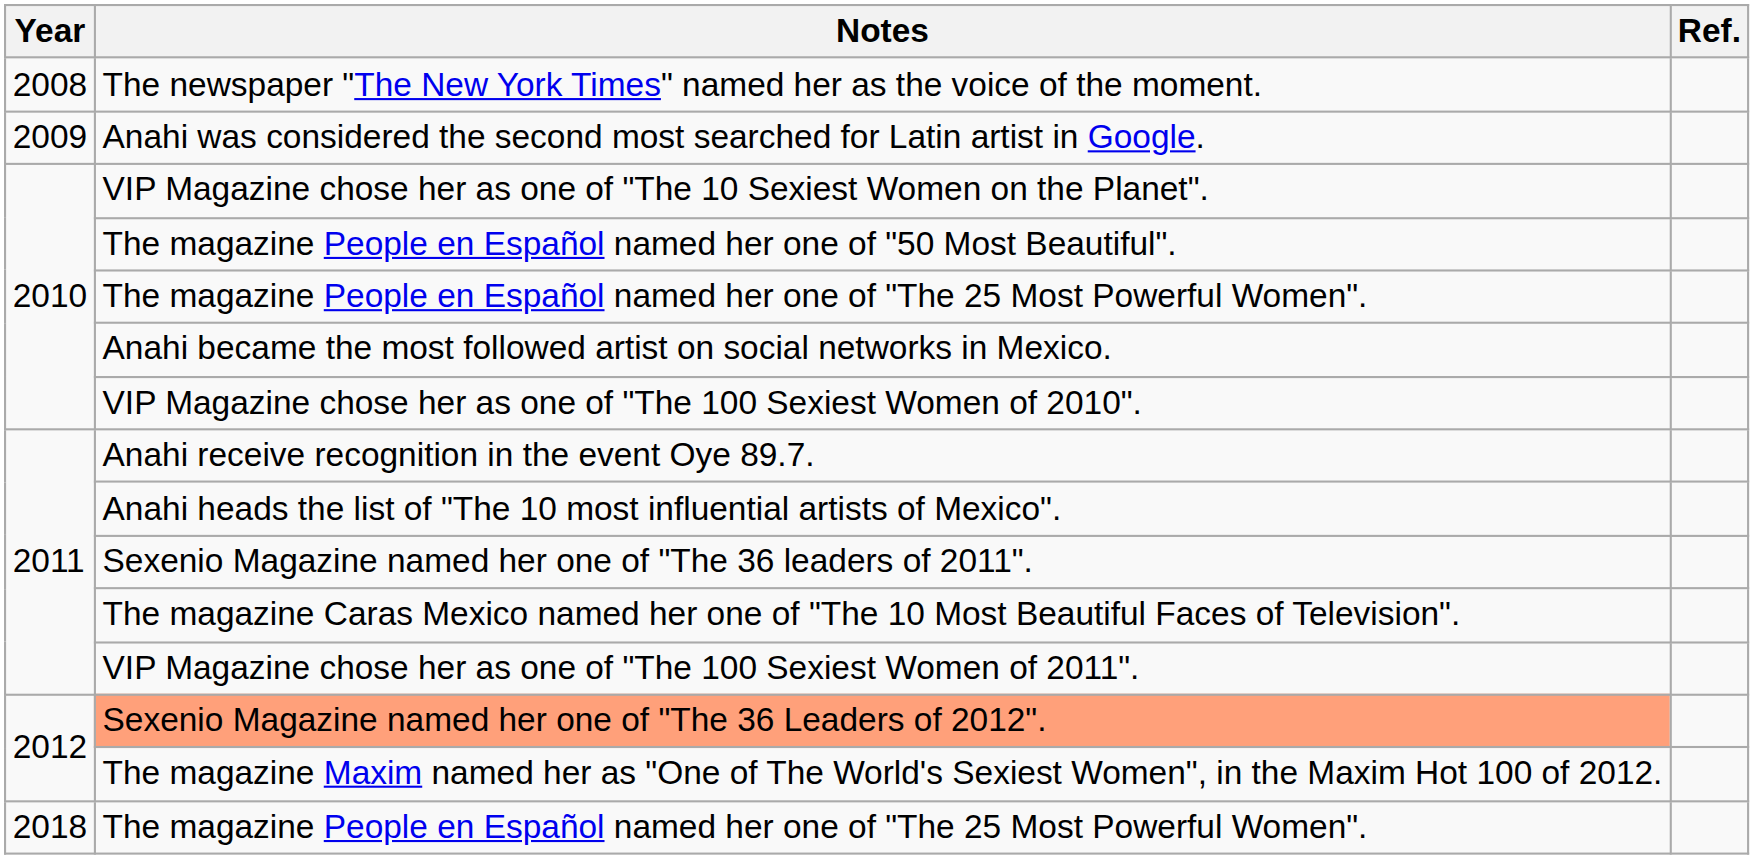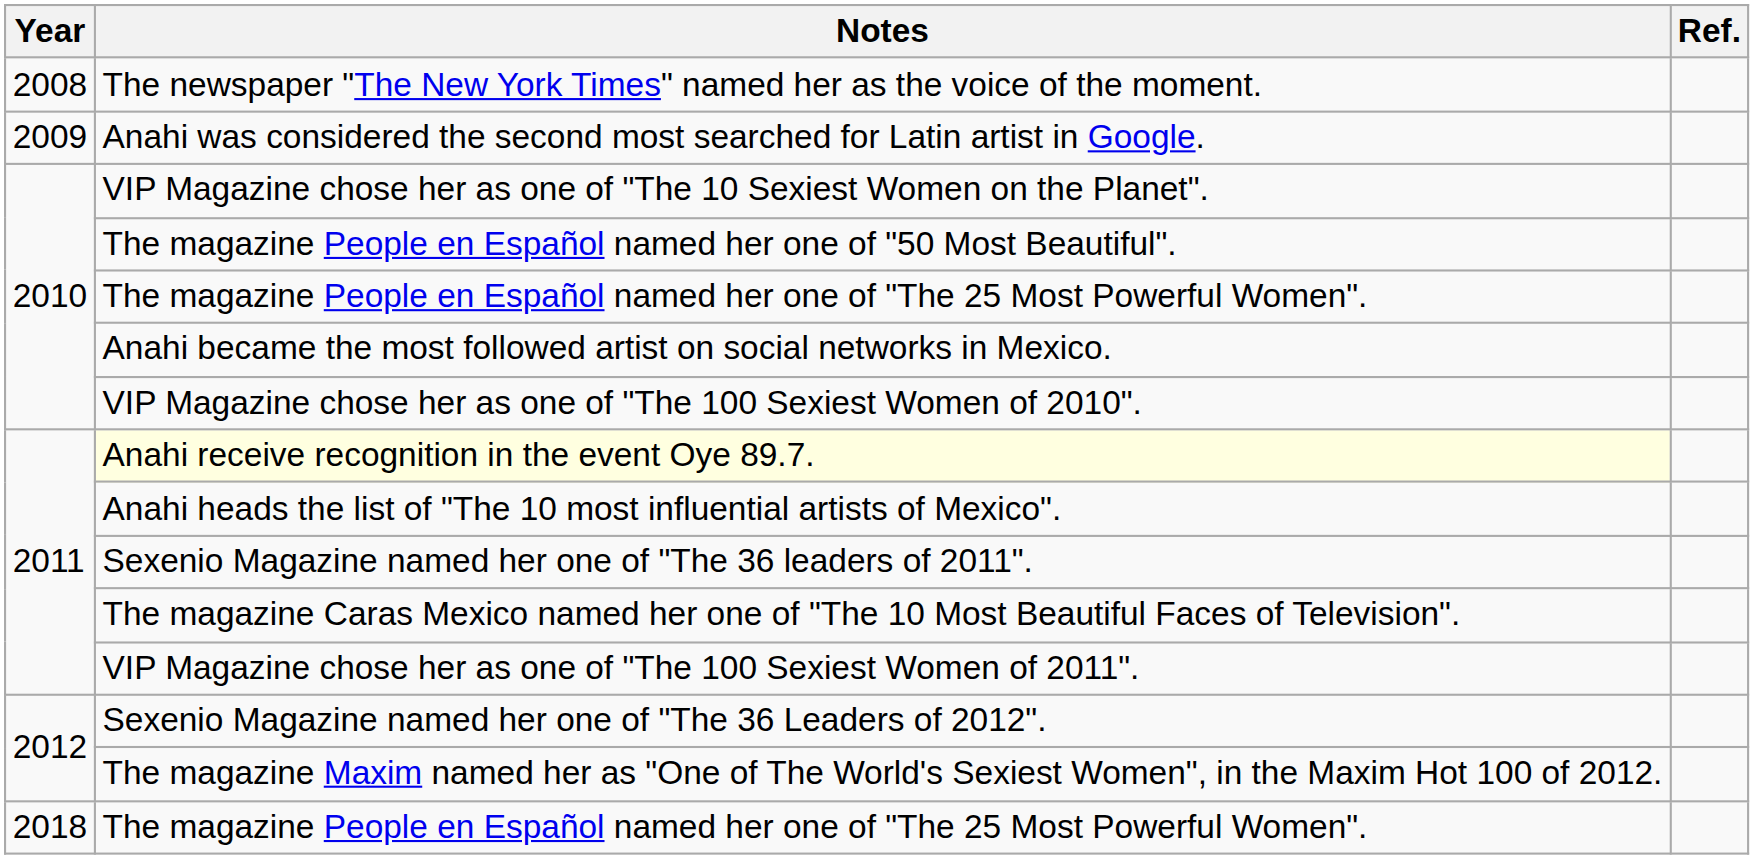Anahi receive recognition in the event Oye 89.7. | Notes: no background -> lightyellow background
Sexenio Magazine named her one of "The 36 Leaders of 2012". | Notes: lightsalmon background -> no background
